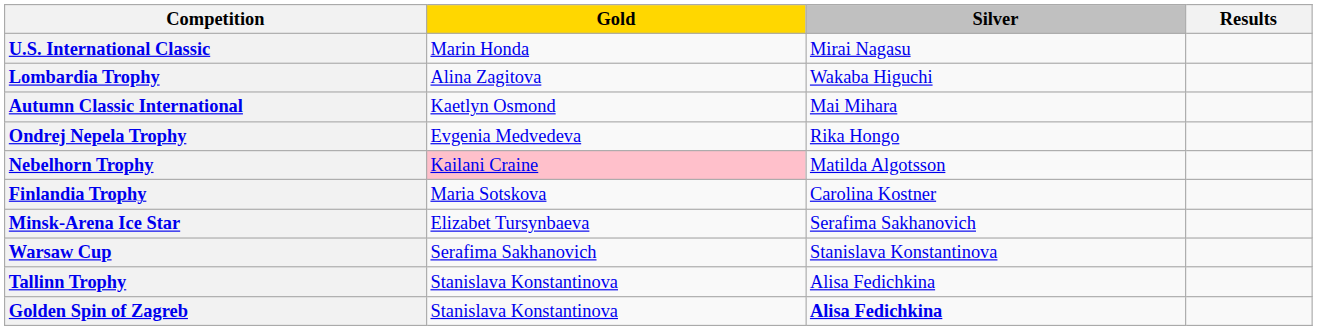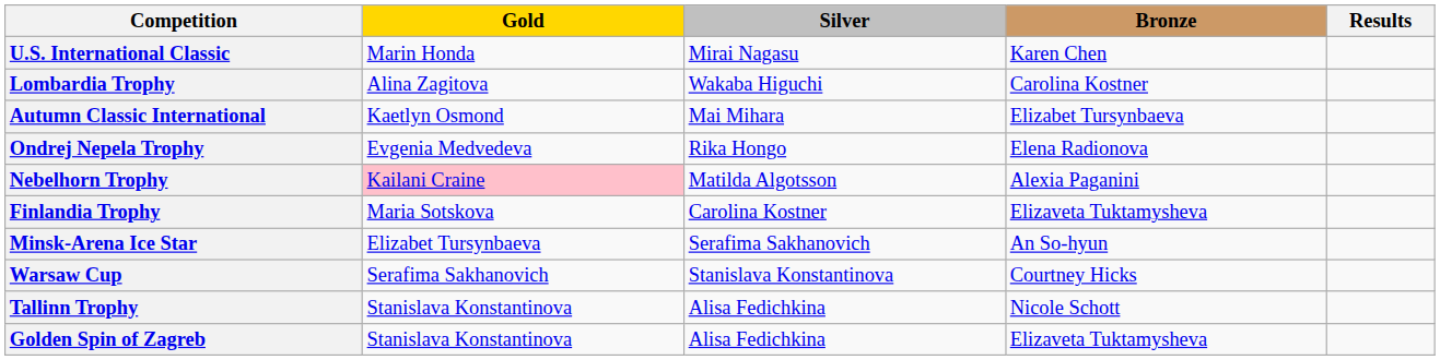+ column: Bronze | Karen Chen | Carolina Kostner | Elizabet Tursynbaeva | Elena Radionova | Alexia Paganini | Elizaveta Tuktamysheva | An So-hyun | Courtney Hicks | Nicole Schott | Elizaveta Tuktamysheva
Golden Spin of Zagreb | Silver: bold -> normal
